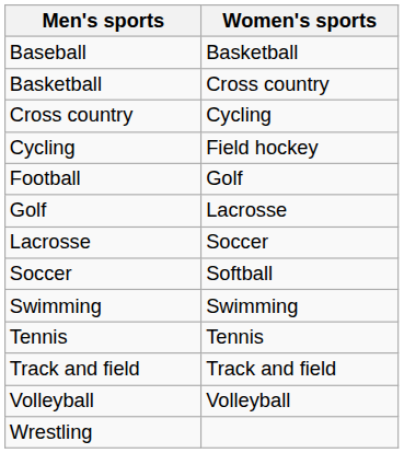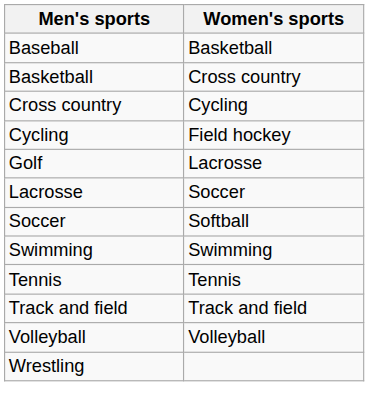- row: Football | Golf
